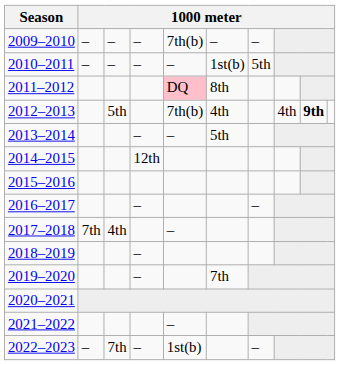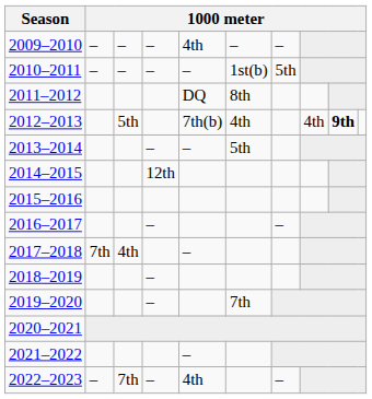2009–2010 | column 5: 7th(b) -> 4th
2011–2012 | column 5: pink background -> no background
2022–2023 | column 5: 1st(b) -> 4th
